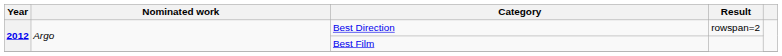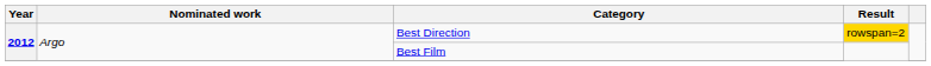Best Direction | Result: no background -> gold background
